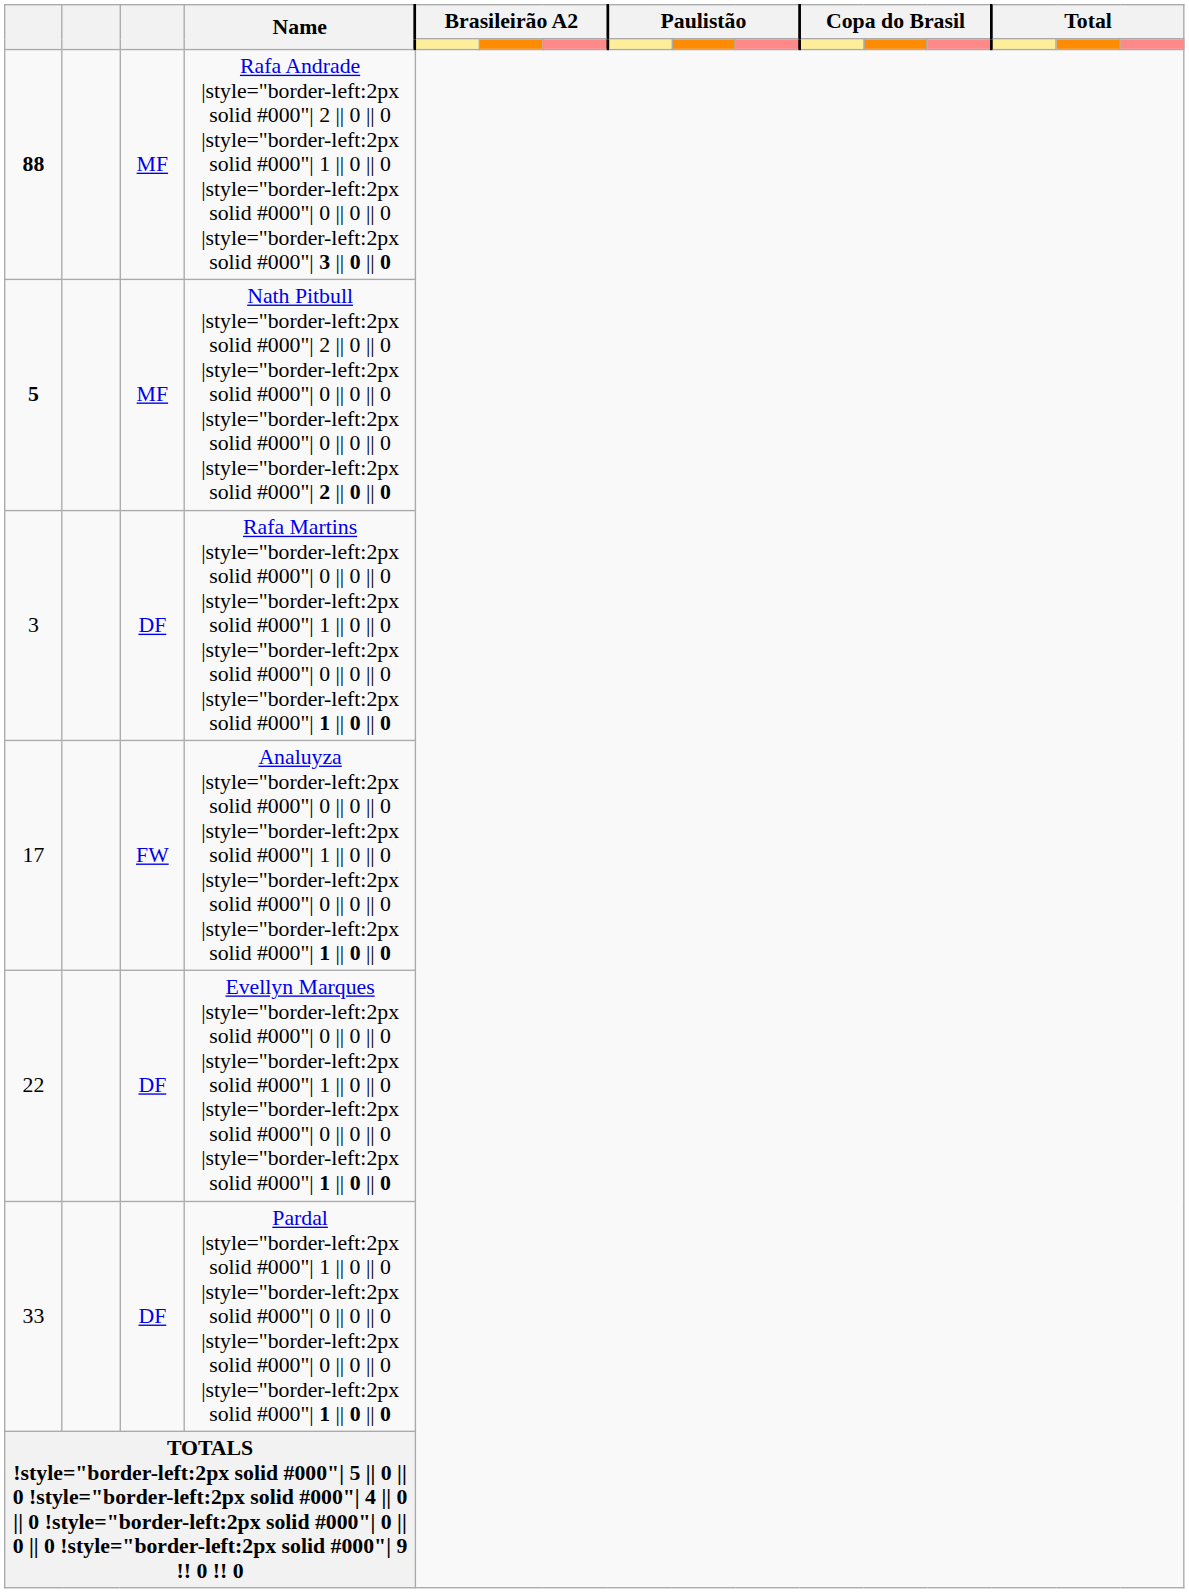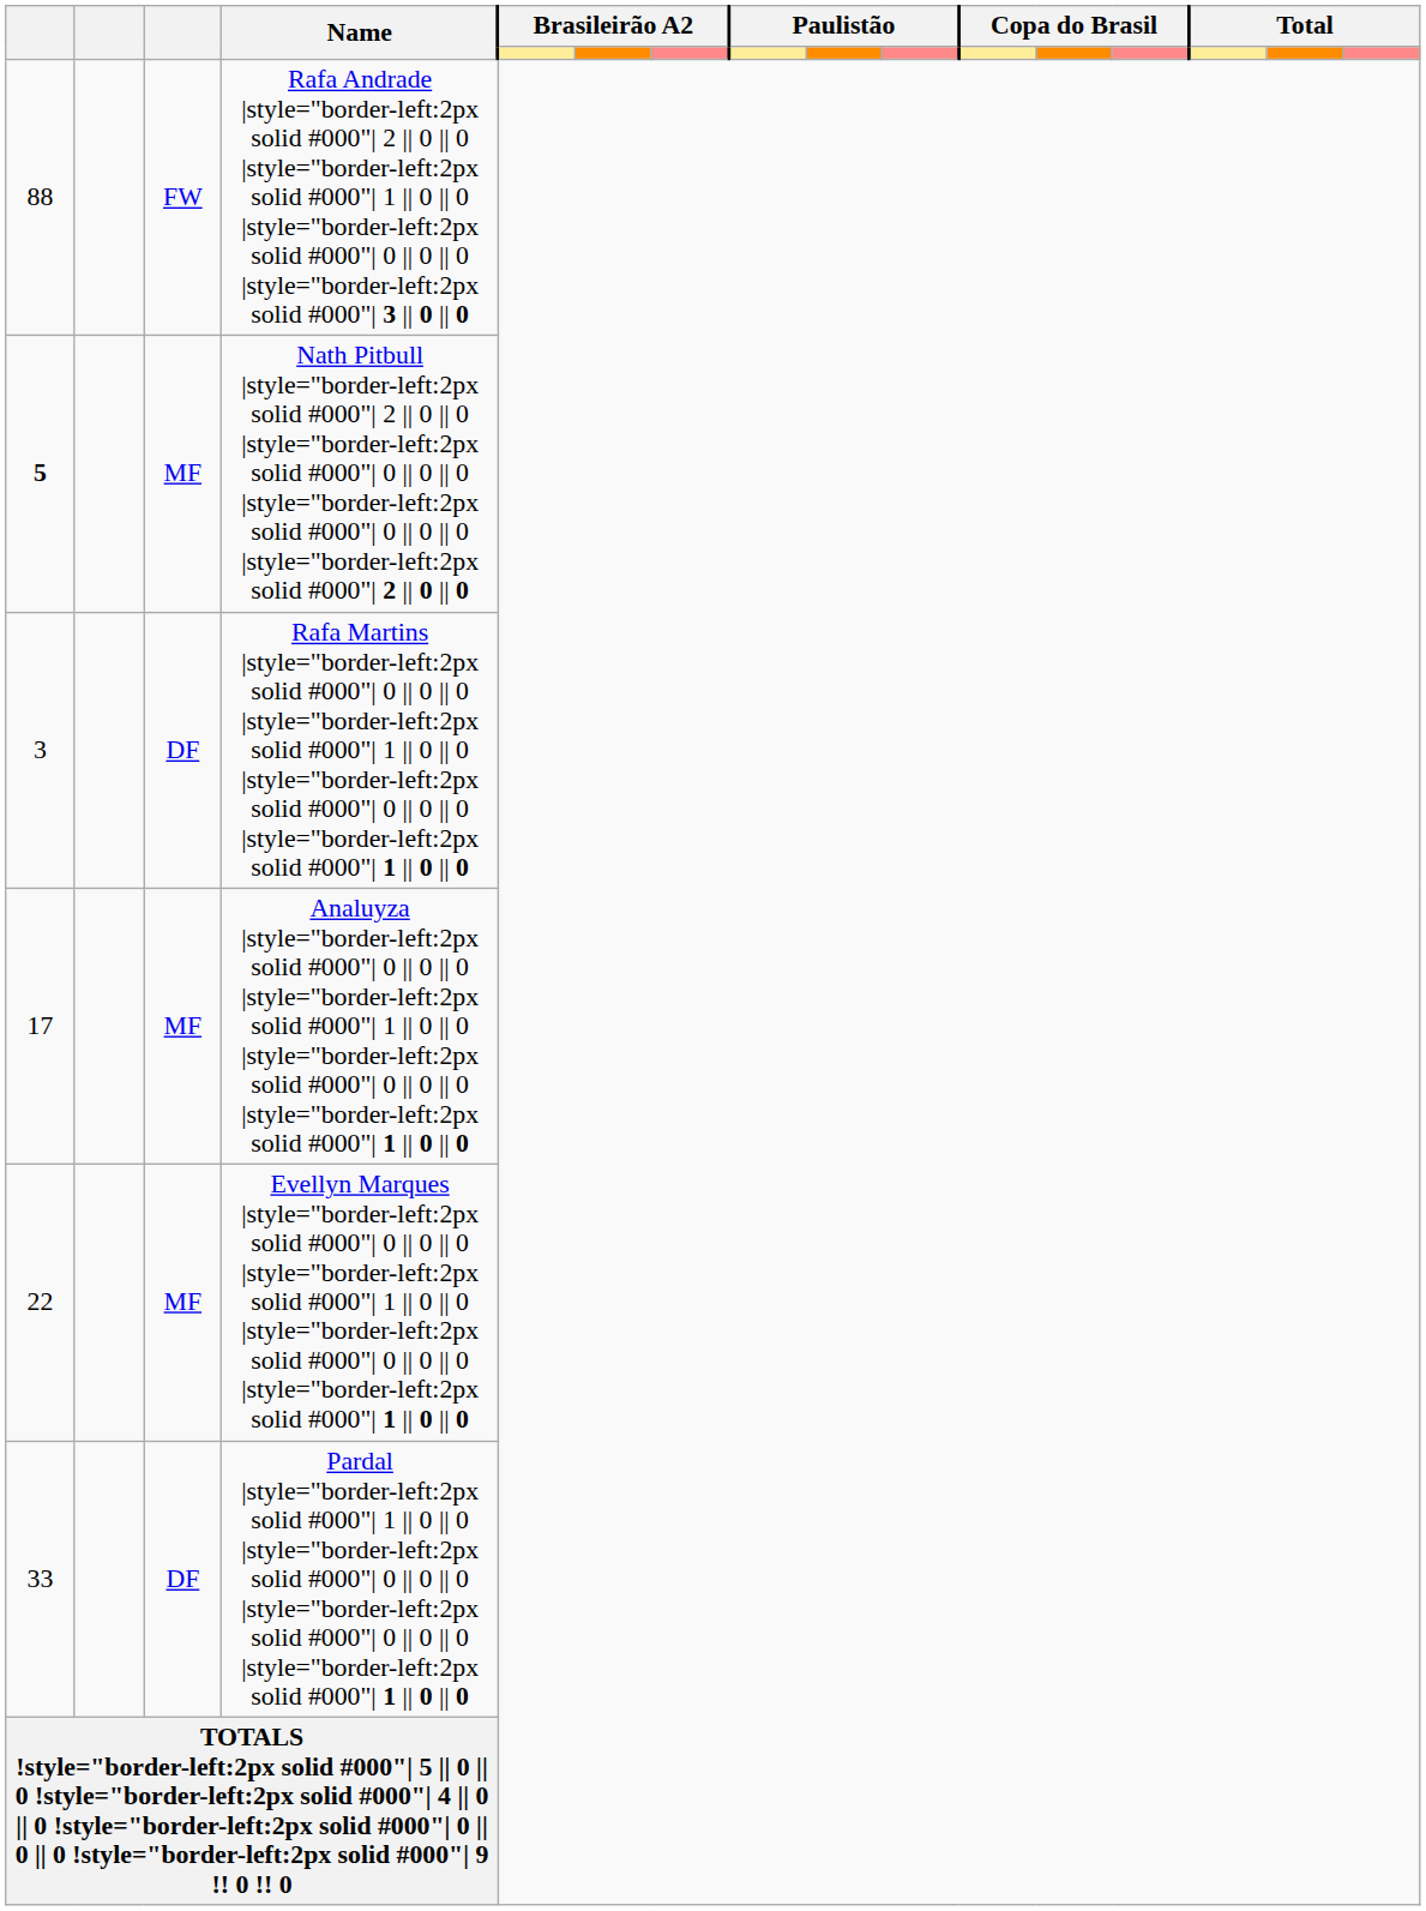row 3 | column 1: bold -> normal
row 3 | column 3: MF -> FW
row 6 | column 3: FW -> MF
row 7 | column 3: DF -> MF
